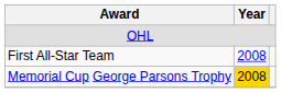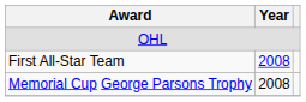Memorial Cup George Parsons Trophy | Year: gold background -> no background
